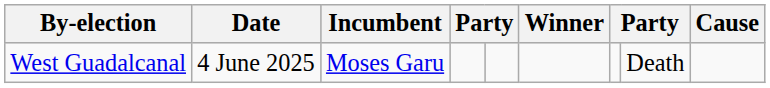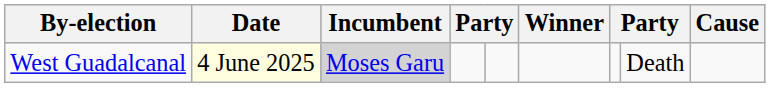West Guadalcanal | Date: no background -> lightyellow background
West Guadalcanal | Incumbent: no background -> lightgrey background
